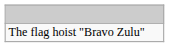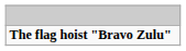row 2 | column 1: normal -> bold
